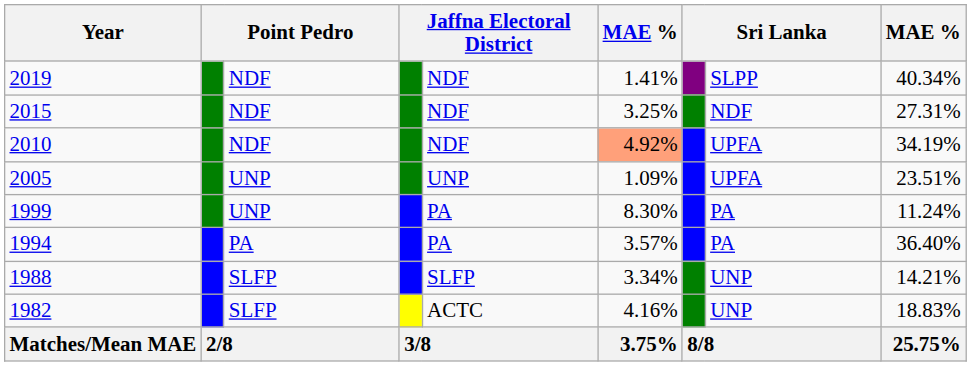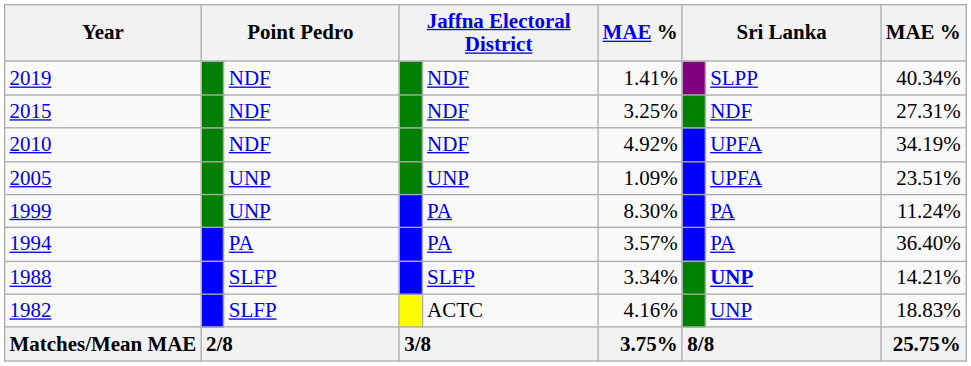2010 | column 6: lightsalmon background -> no background
1988 | column 8: normal -> bold
